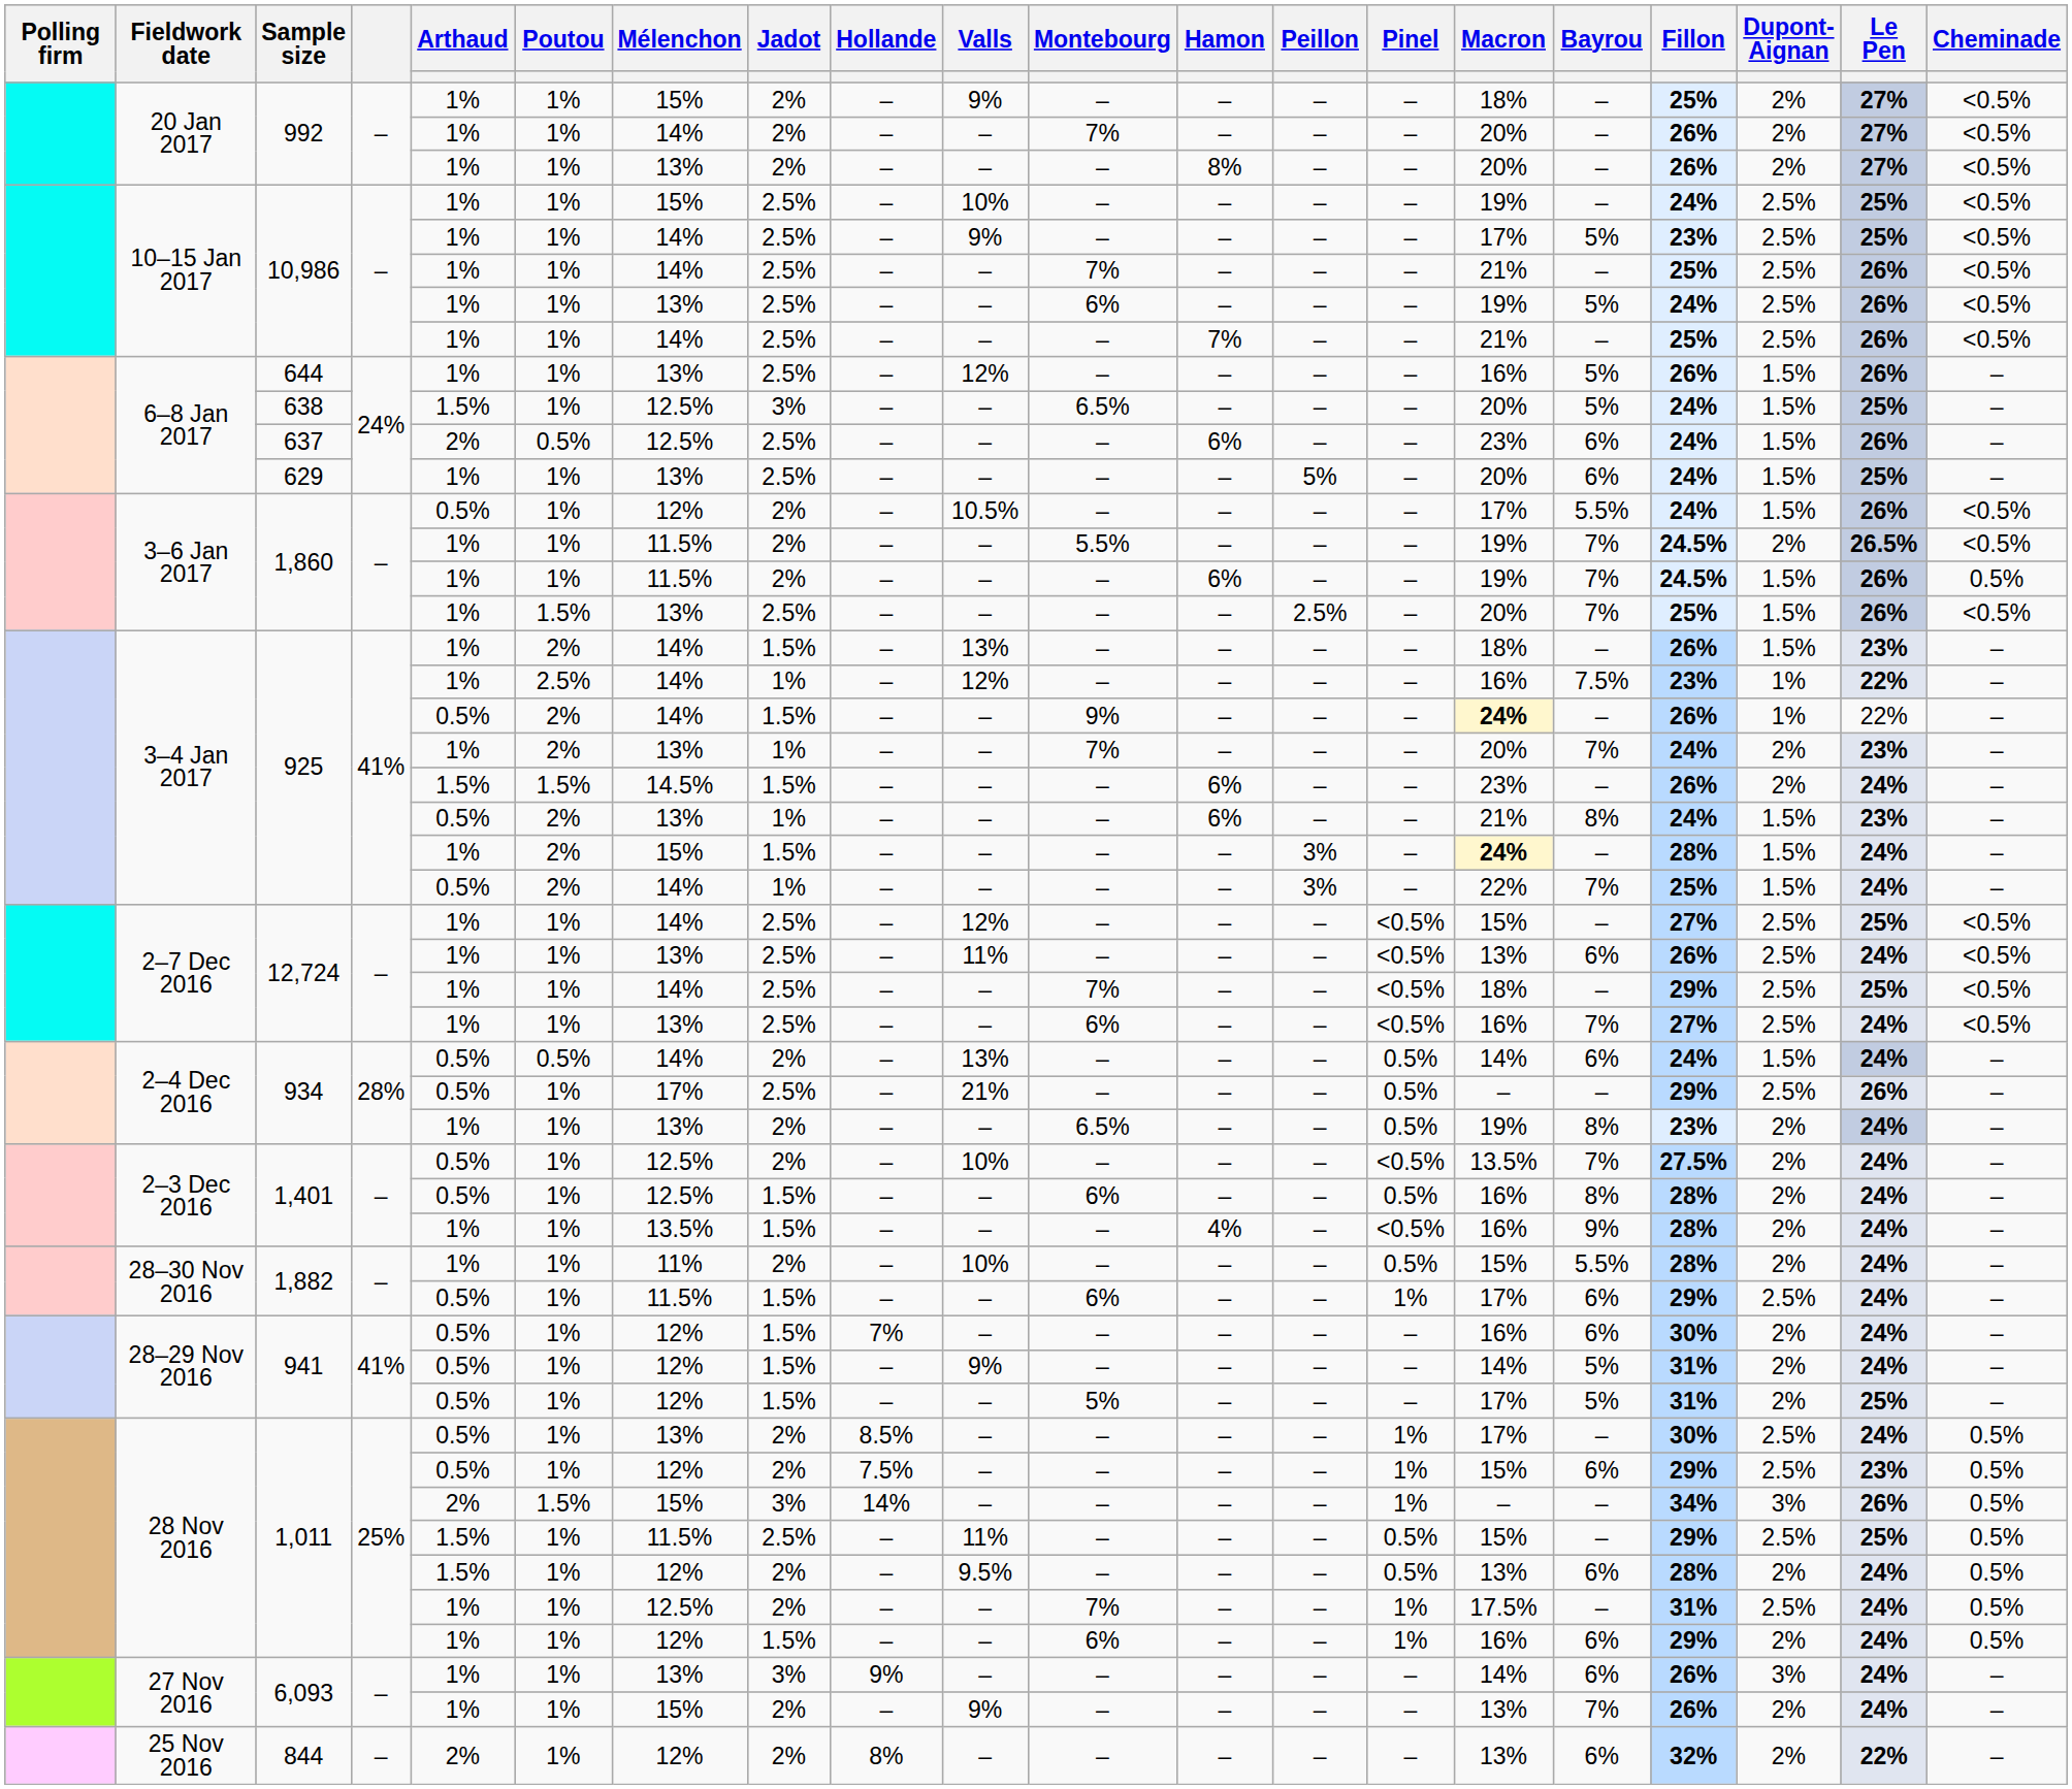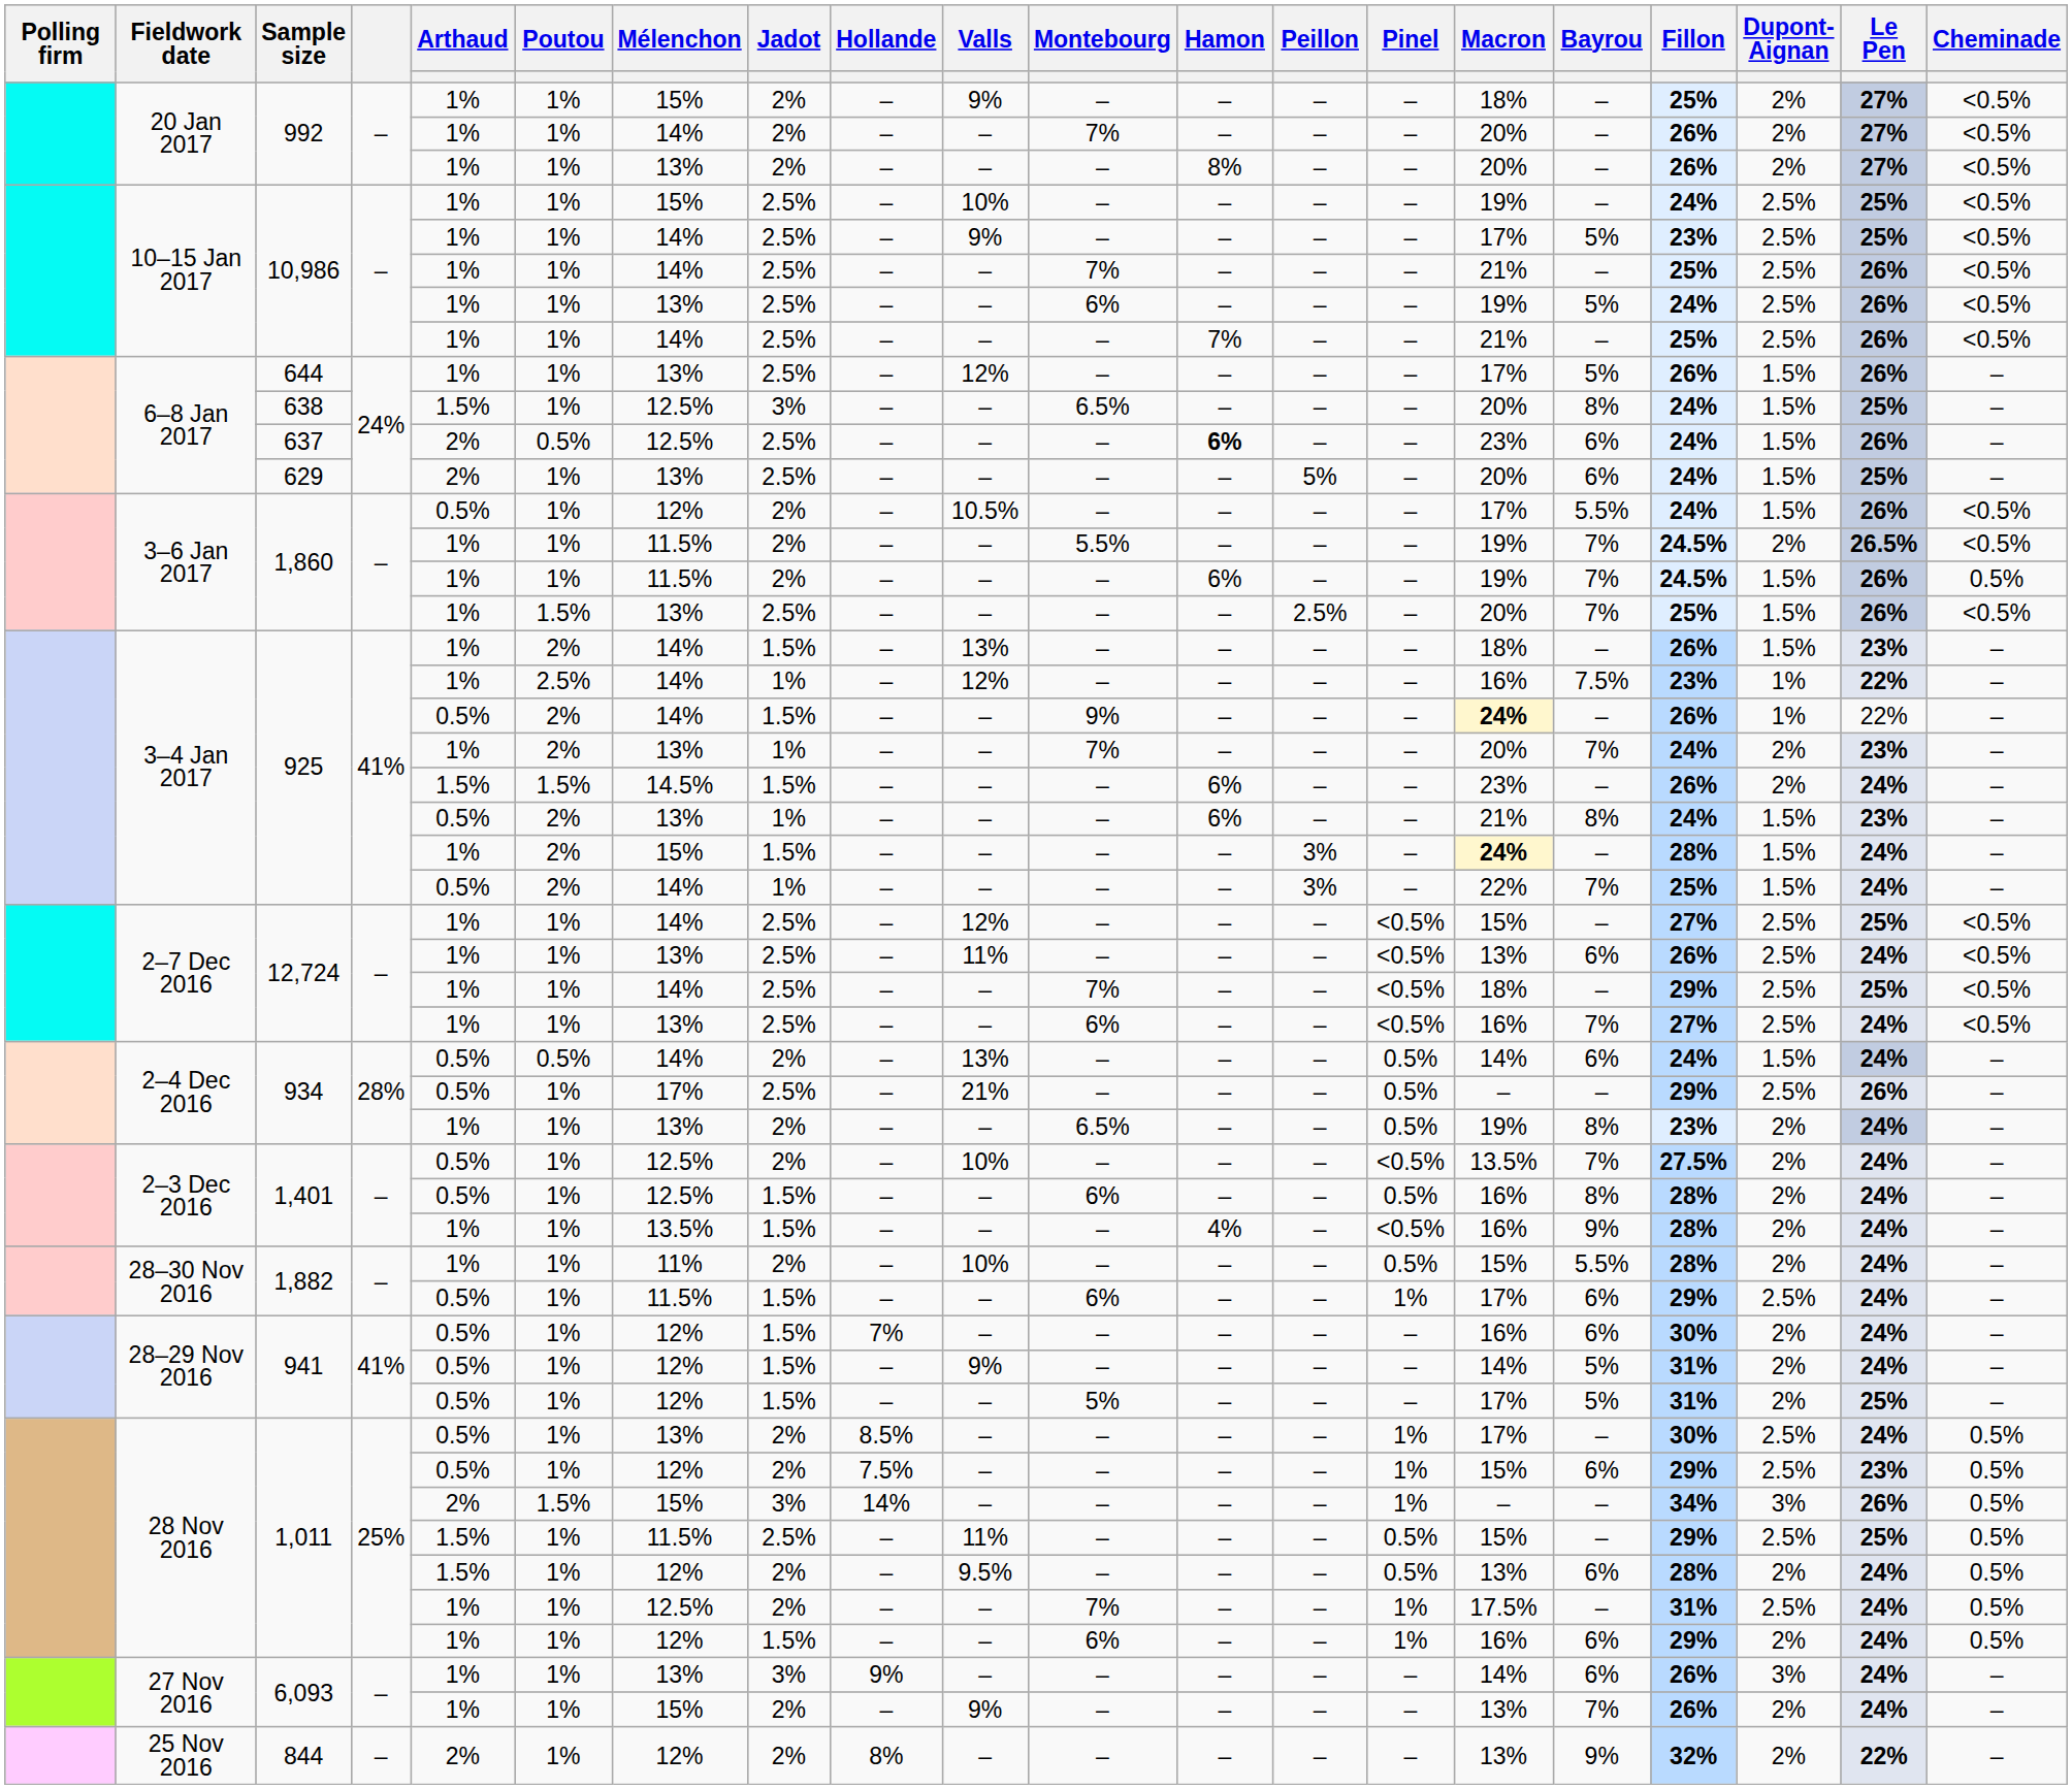644 | Macron: 16% -> 17%
638 | Bayrou: 5% -> 8%
637 | Hamon: normal -> bold
629 | Arthaud: 1% -> 2%
844 | Bayrou: 6% -> 9%
